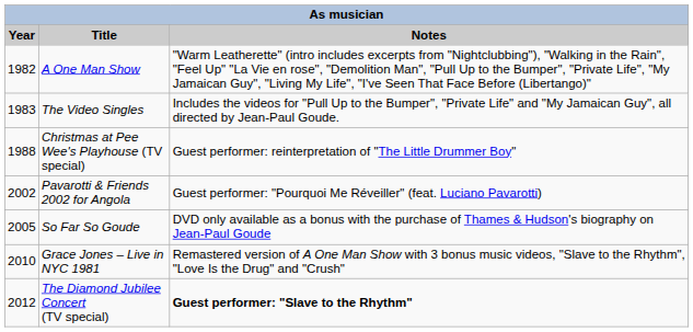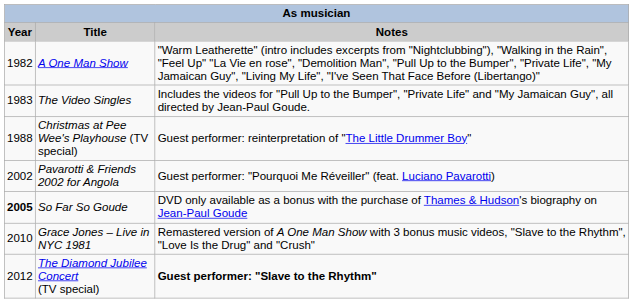So Far So Goude | Year: normal -> bold
